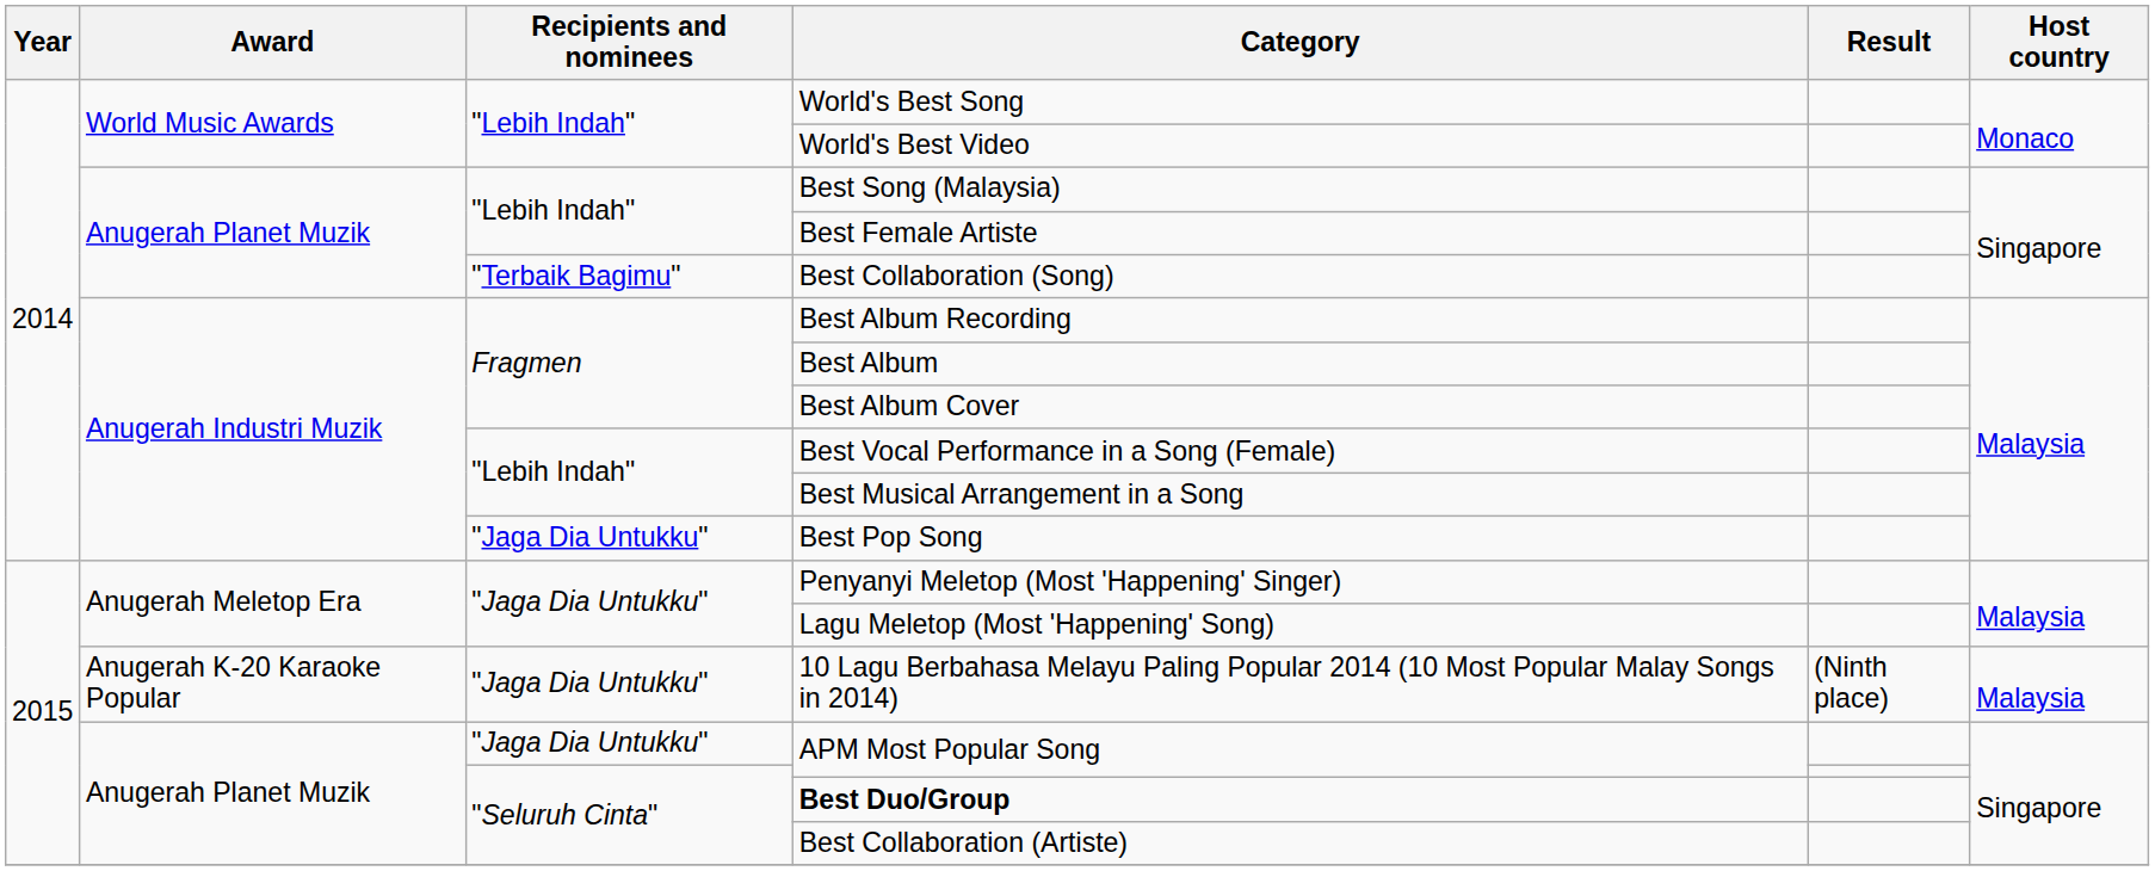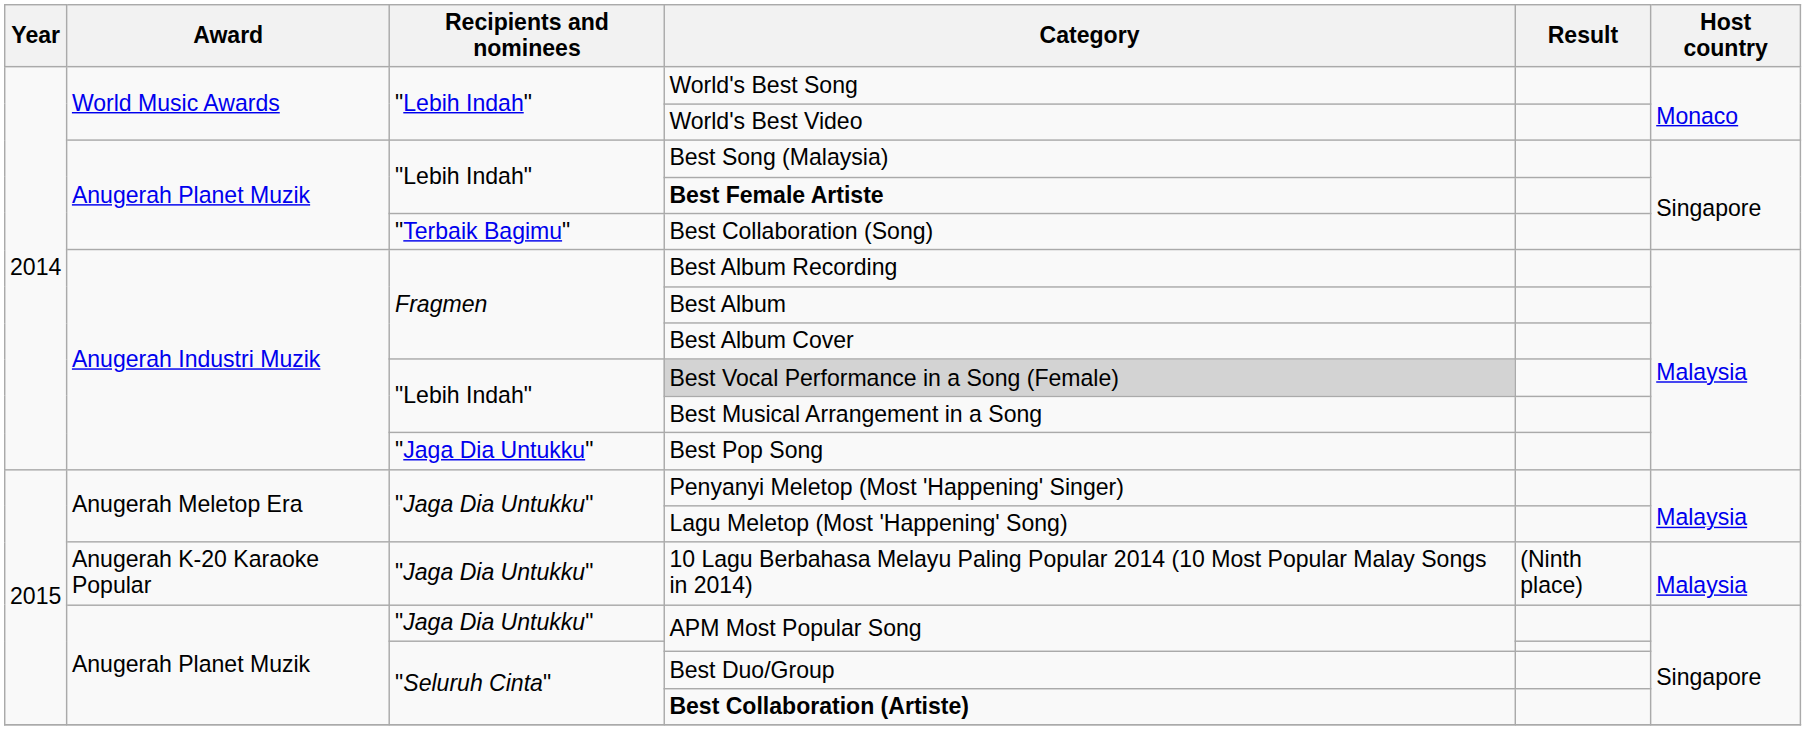Best Female Artiste | Category: normal -> bold
Best Vocal Performance in a Song (Female) | Category: no background -> lightgrey background
Best Duo/Group | Category: bold -> normal
Best Collaboration (Artiste) | Category: normal -> bold
